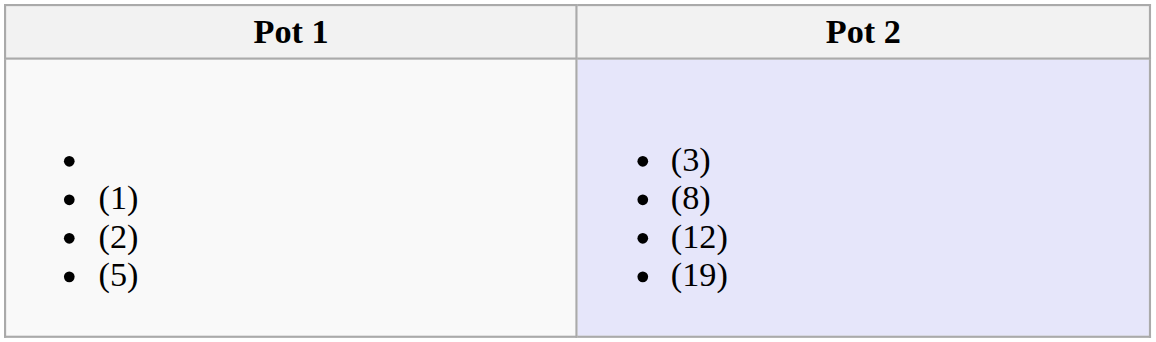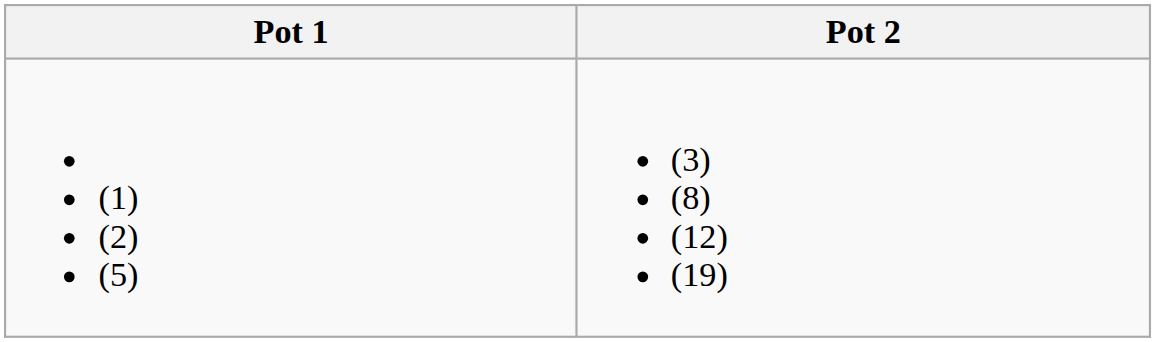(1) (2) (5) | Pot 2: lavender background -> no background
